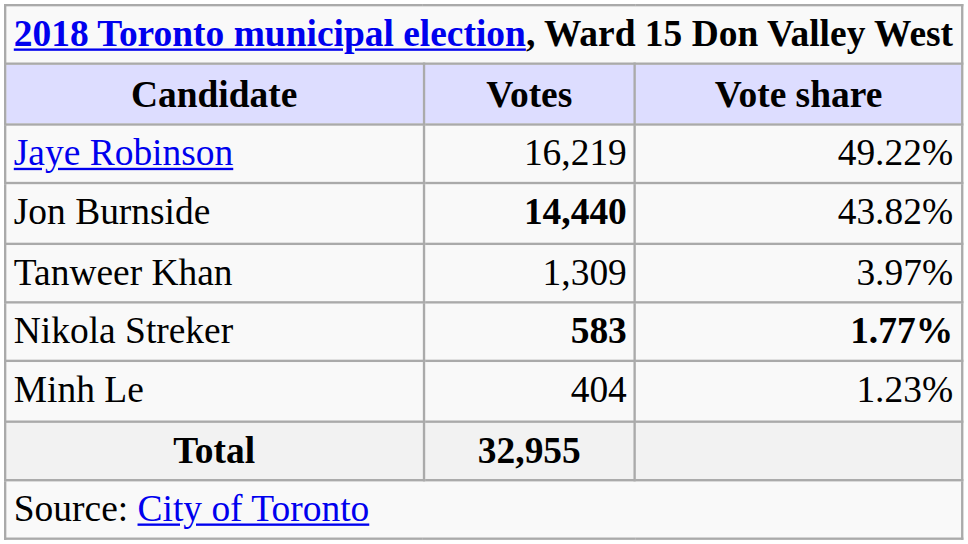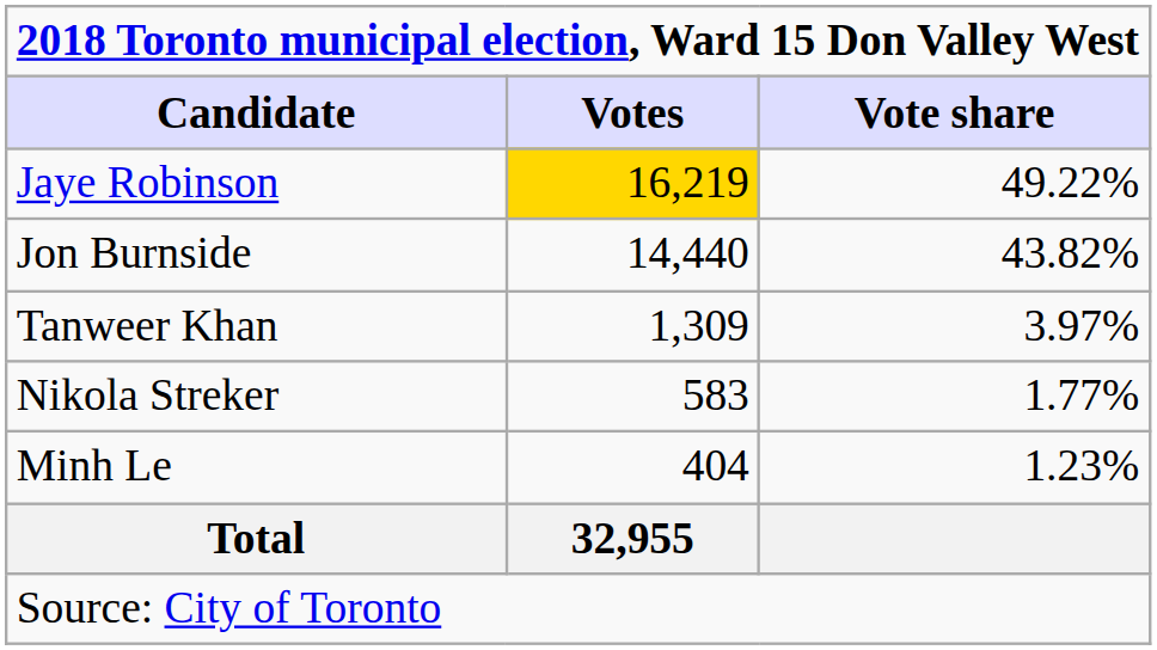Jaye Robinson | Votes: no background -> gold background
Jon Burnside | Votes: bold -> normal
Nikola Streker | Votes: bold -> normal
Nikola Streker | Vote share: bold -> normal
